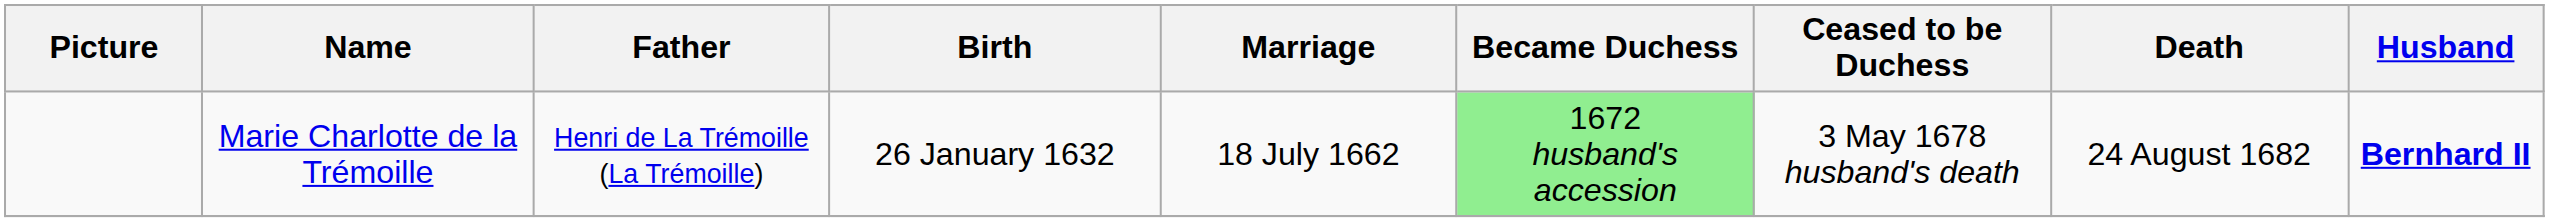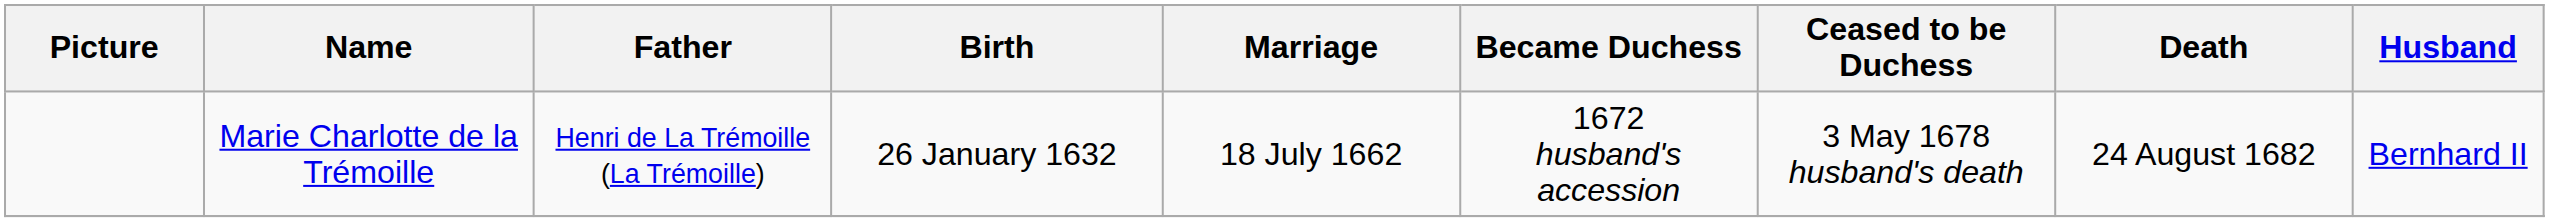Marie Charlotte de la Trémoille | Became Duchess: lightgreen background -> no background
Marie Charlotte de la Trémoille | Husband: bold -> normal
